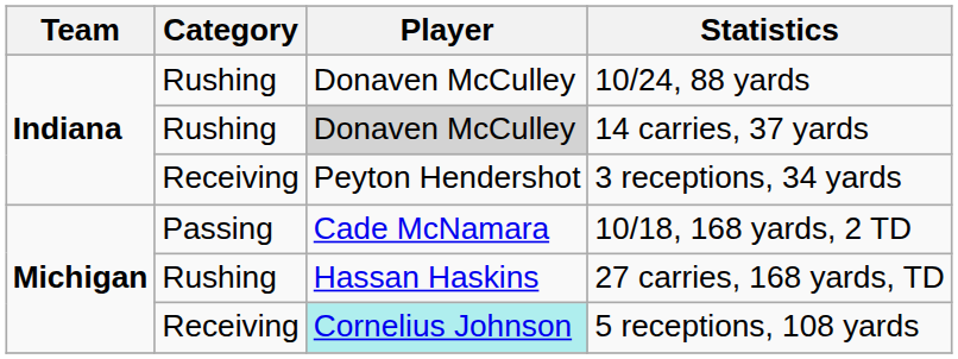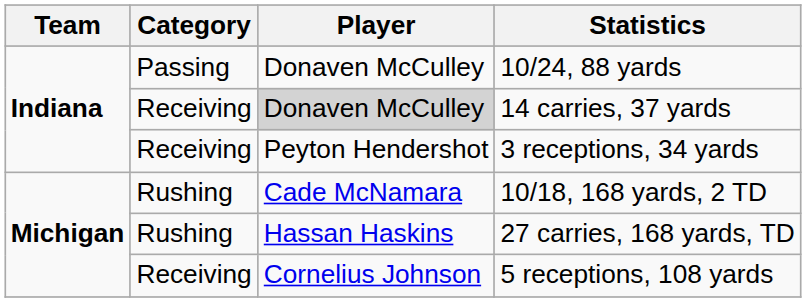10/24, 88 yards | Category: Rushing -> Passing
14 carries, 37 yards | Category: Rushing -> Receiving
10/18, 168 yards, 2 TD | Category: Passing -> Rushing
5 receptions, 108 yards | Player: paleturquoise background -> no background
